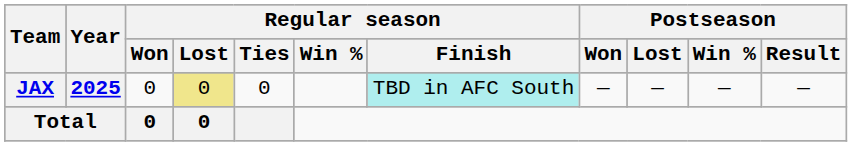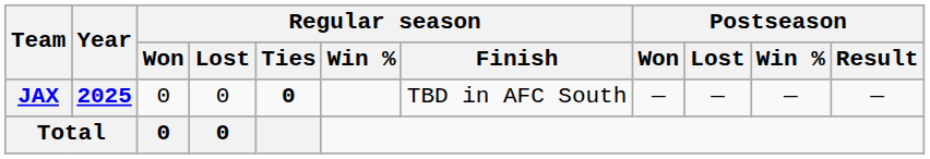JAX | Regular season / Lost: khaki background -> no background
JAX | Regular season / Ties: normal -> bold
JAX | Regular season / Finish: paleturquoise background -> no background
